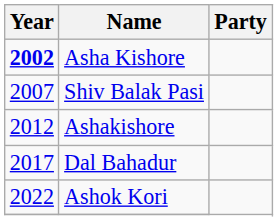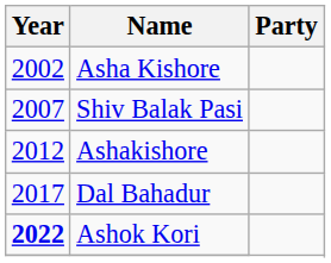Asha Kishore | Year: bold -> normal
Ashok Kori | Year: normal -> bold
